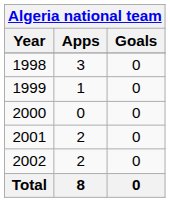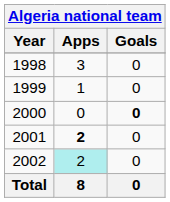2000 | Goals: normal -> bold
2001 | Apps: normal -> bold
2002 | Apps: no background -> paleturquoise background
